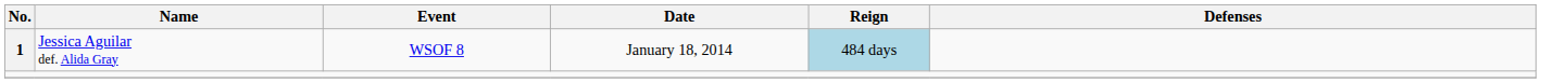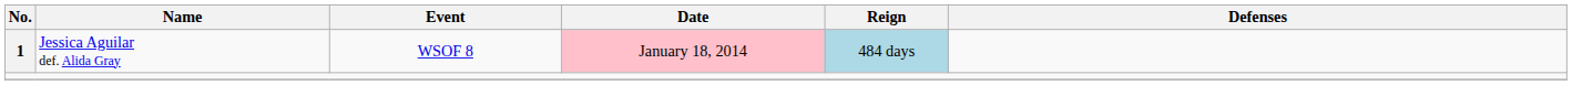Jessica Aguilar def. Alida Gray | Date: no background -> pink background
